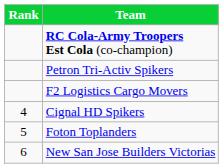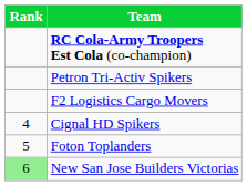New San Jose Builders Victorias | Rank: no background -> lightgreen background
